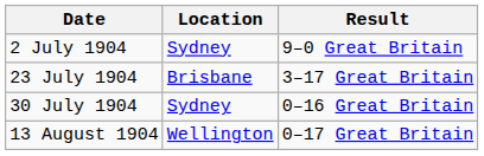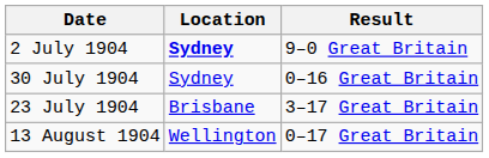2 July 1904 | Location: normal -> bold
rows swapped: 23 July 1904 <-> 30 July 1904
